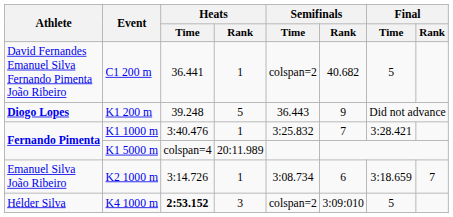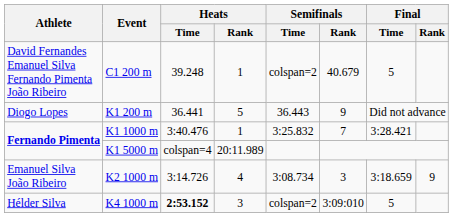C1 200 m | Heats / Time: 36.441 -> 39.248
C1 200 m | Semifinals / Rank: 40.682 -> 40.679
K1 200 m | Athlete: bold -> normal
K1 200 m | Heats / Time: 39.248 -> 36.441
K2 1000 m | Heats / Rank: 1 -> 4
K2 1000 m | Semifinals / Rank: 6 -> 3
K2 1000 m | Final / Rank: 7 -> 9
